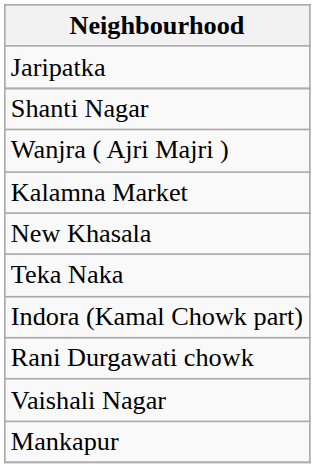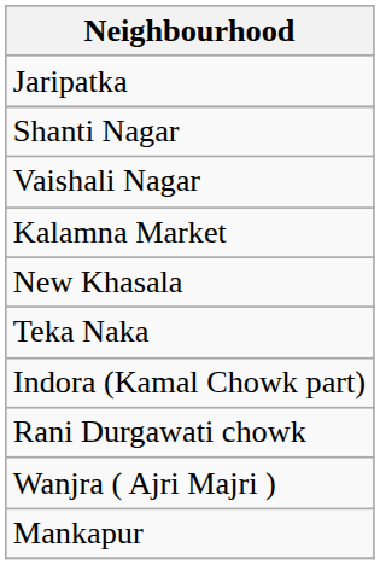row 4 | column 1: Wanjra ( Ajri Majri ) -> Vaishali Nagar
row 10 | column 1: Vaishali Nagar -> Wanjra ( Ajri Majri )
